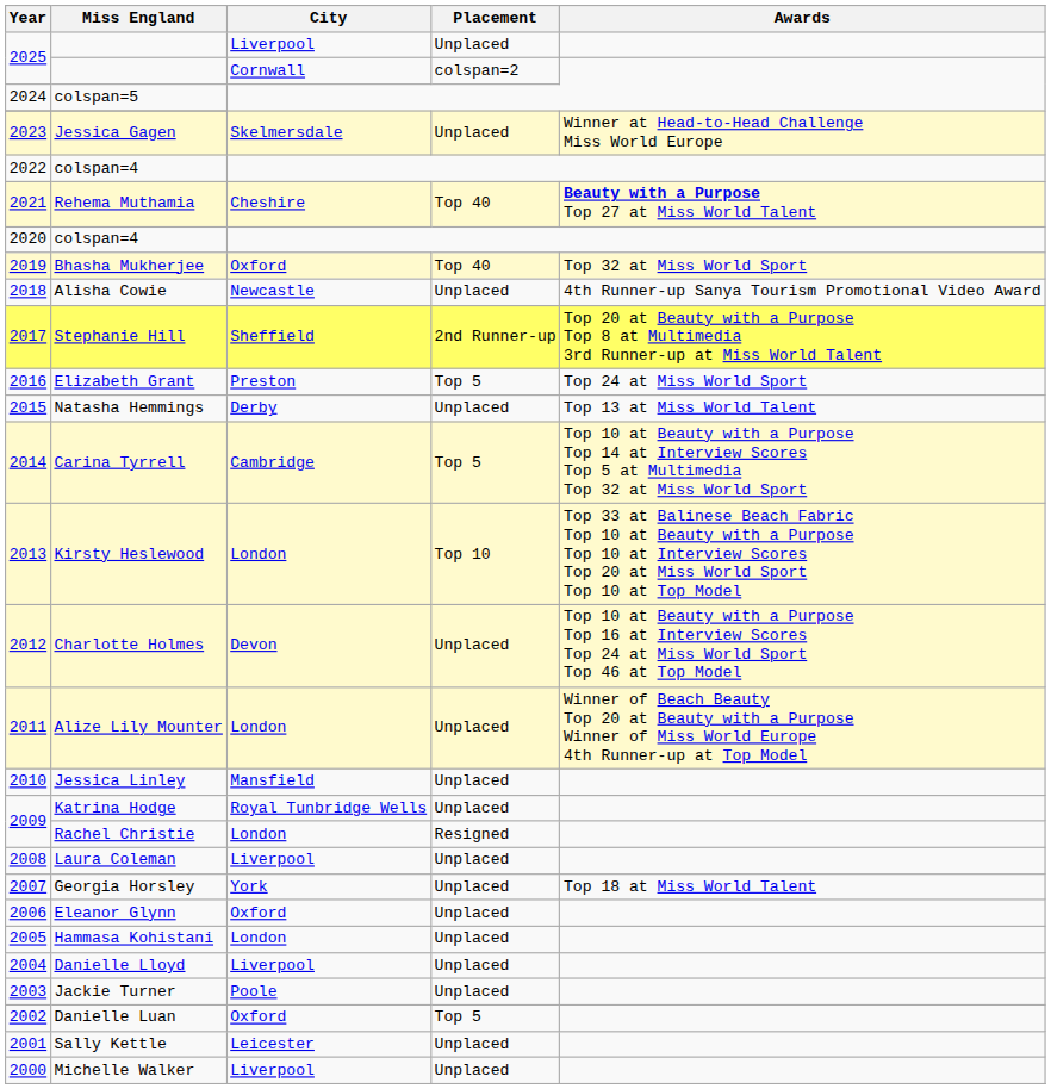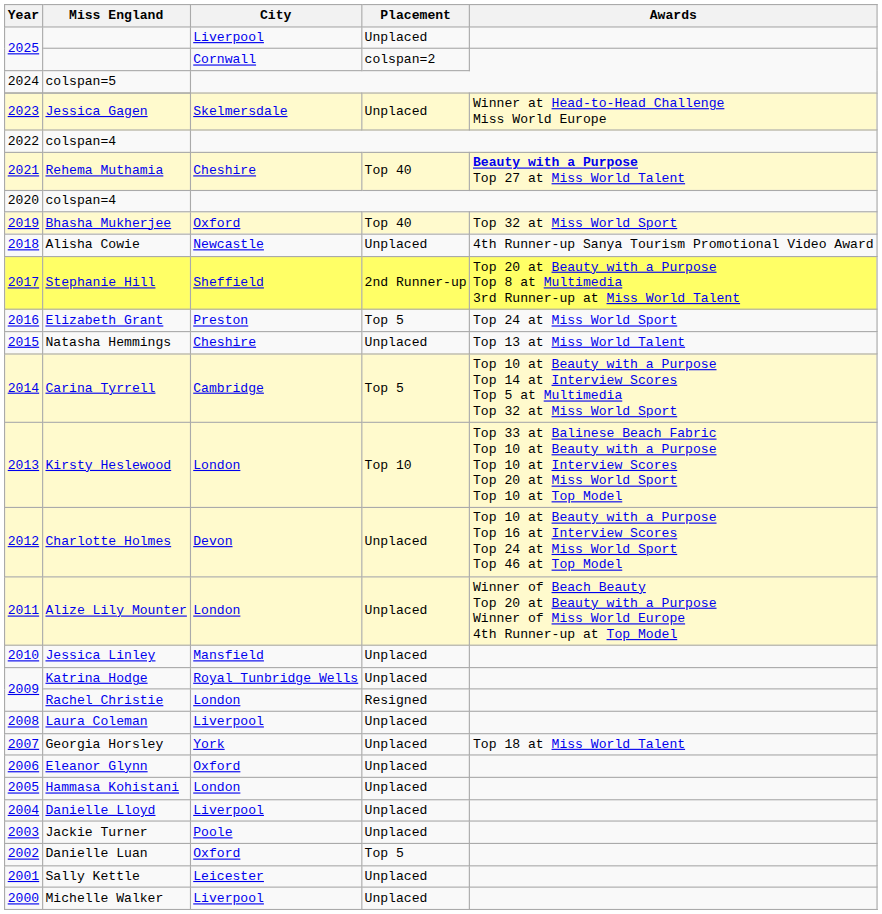Natasha Hemmings | City: Derby -> Cheshire
